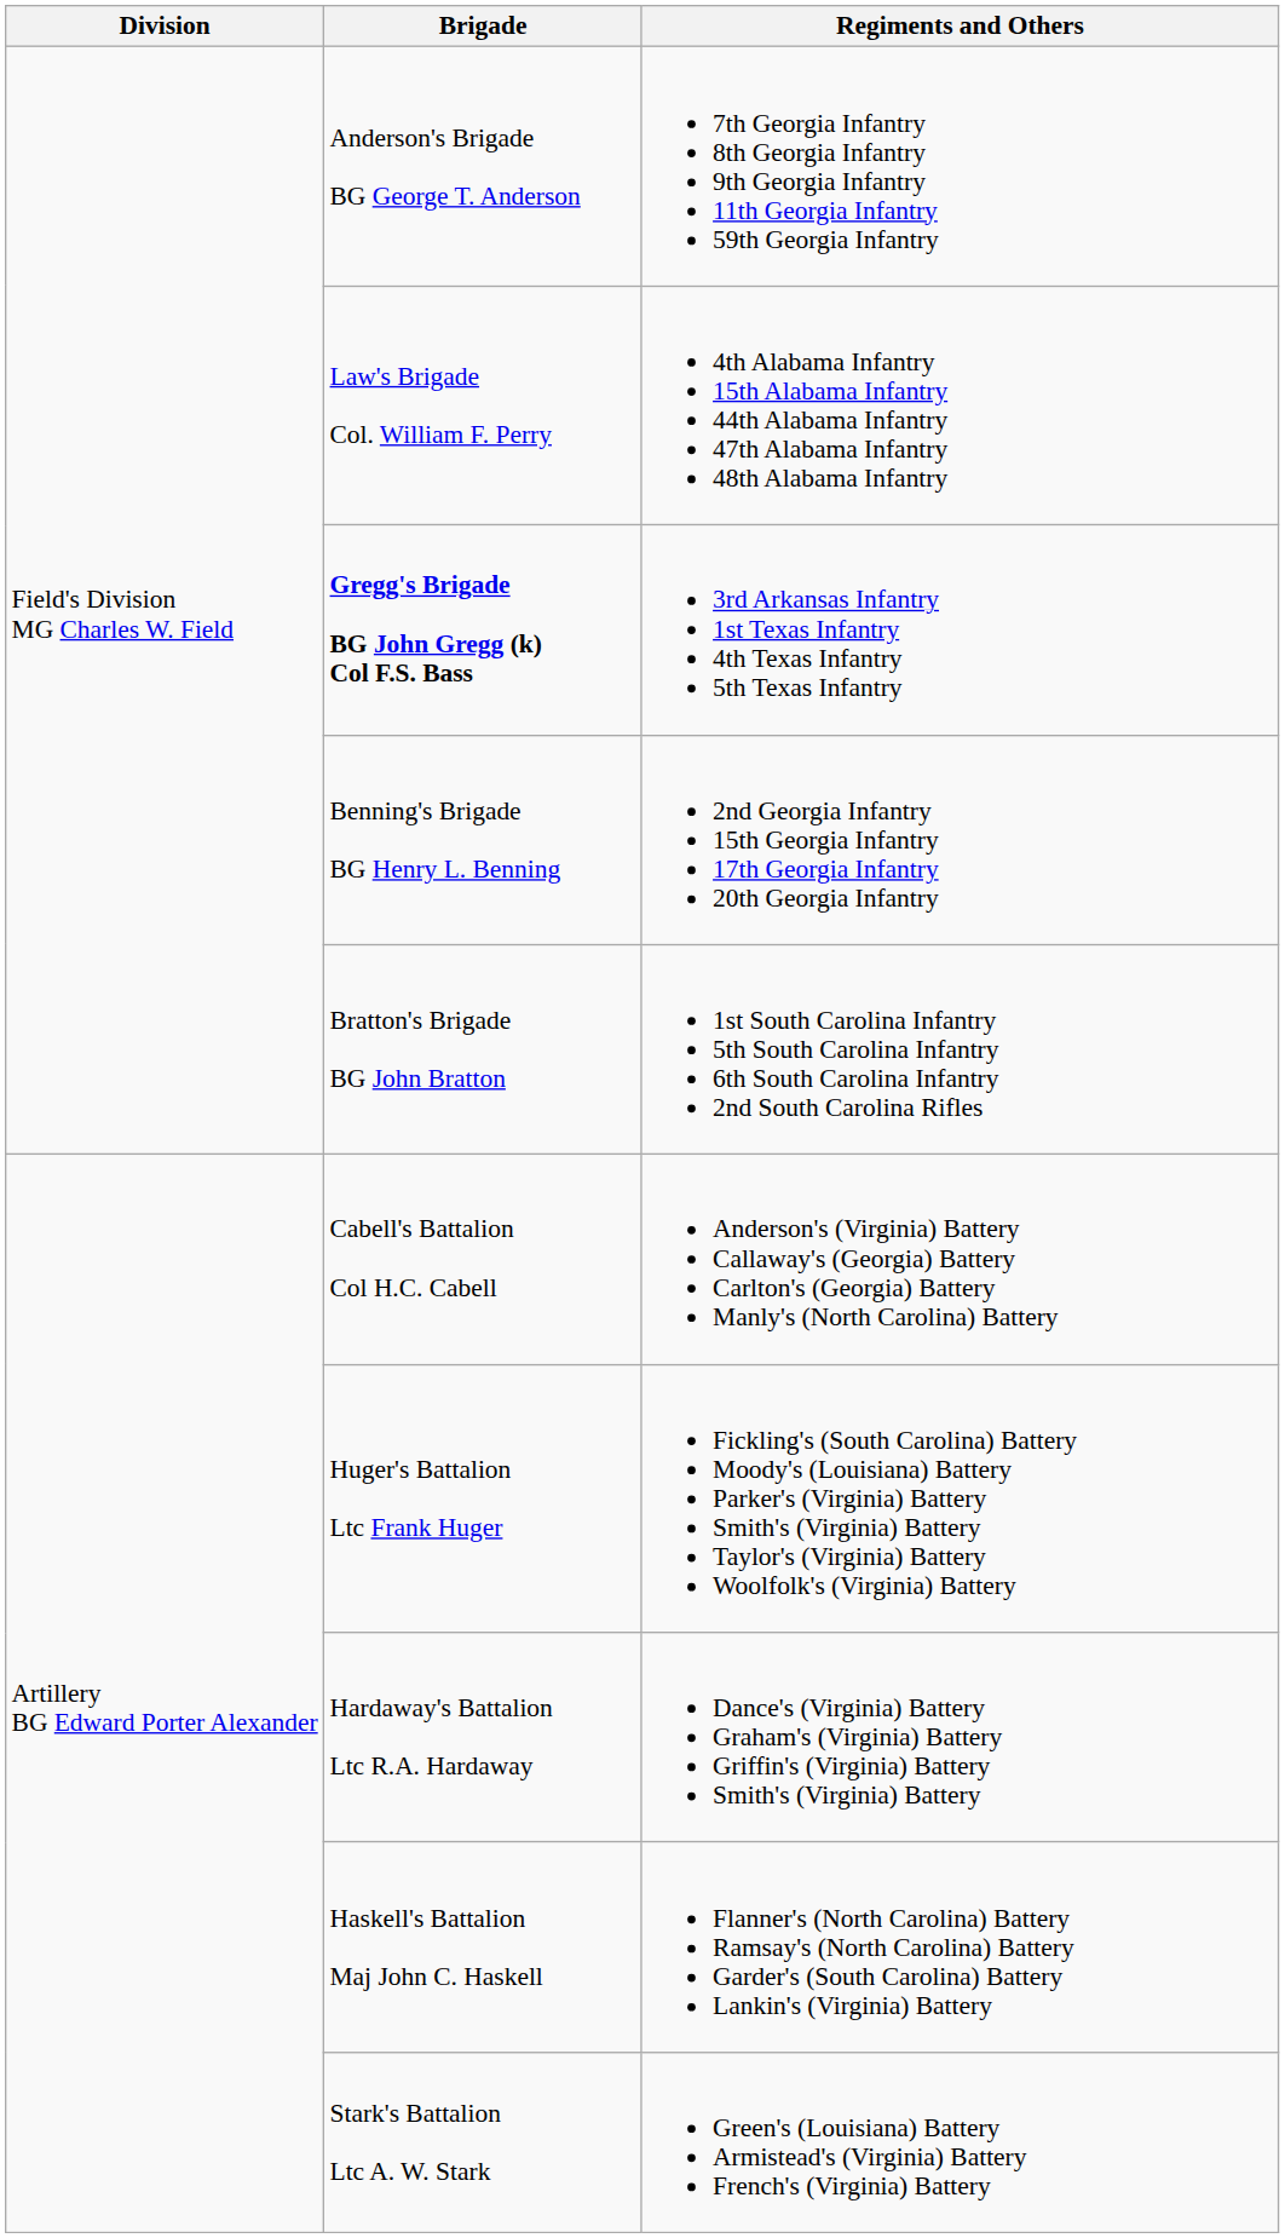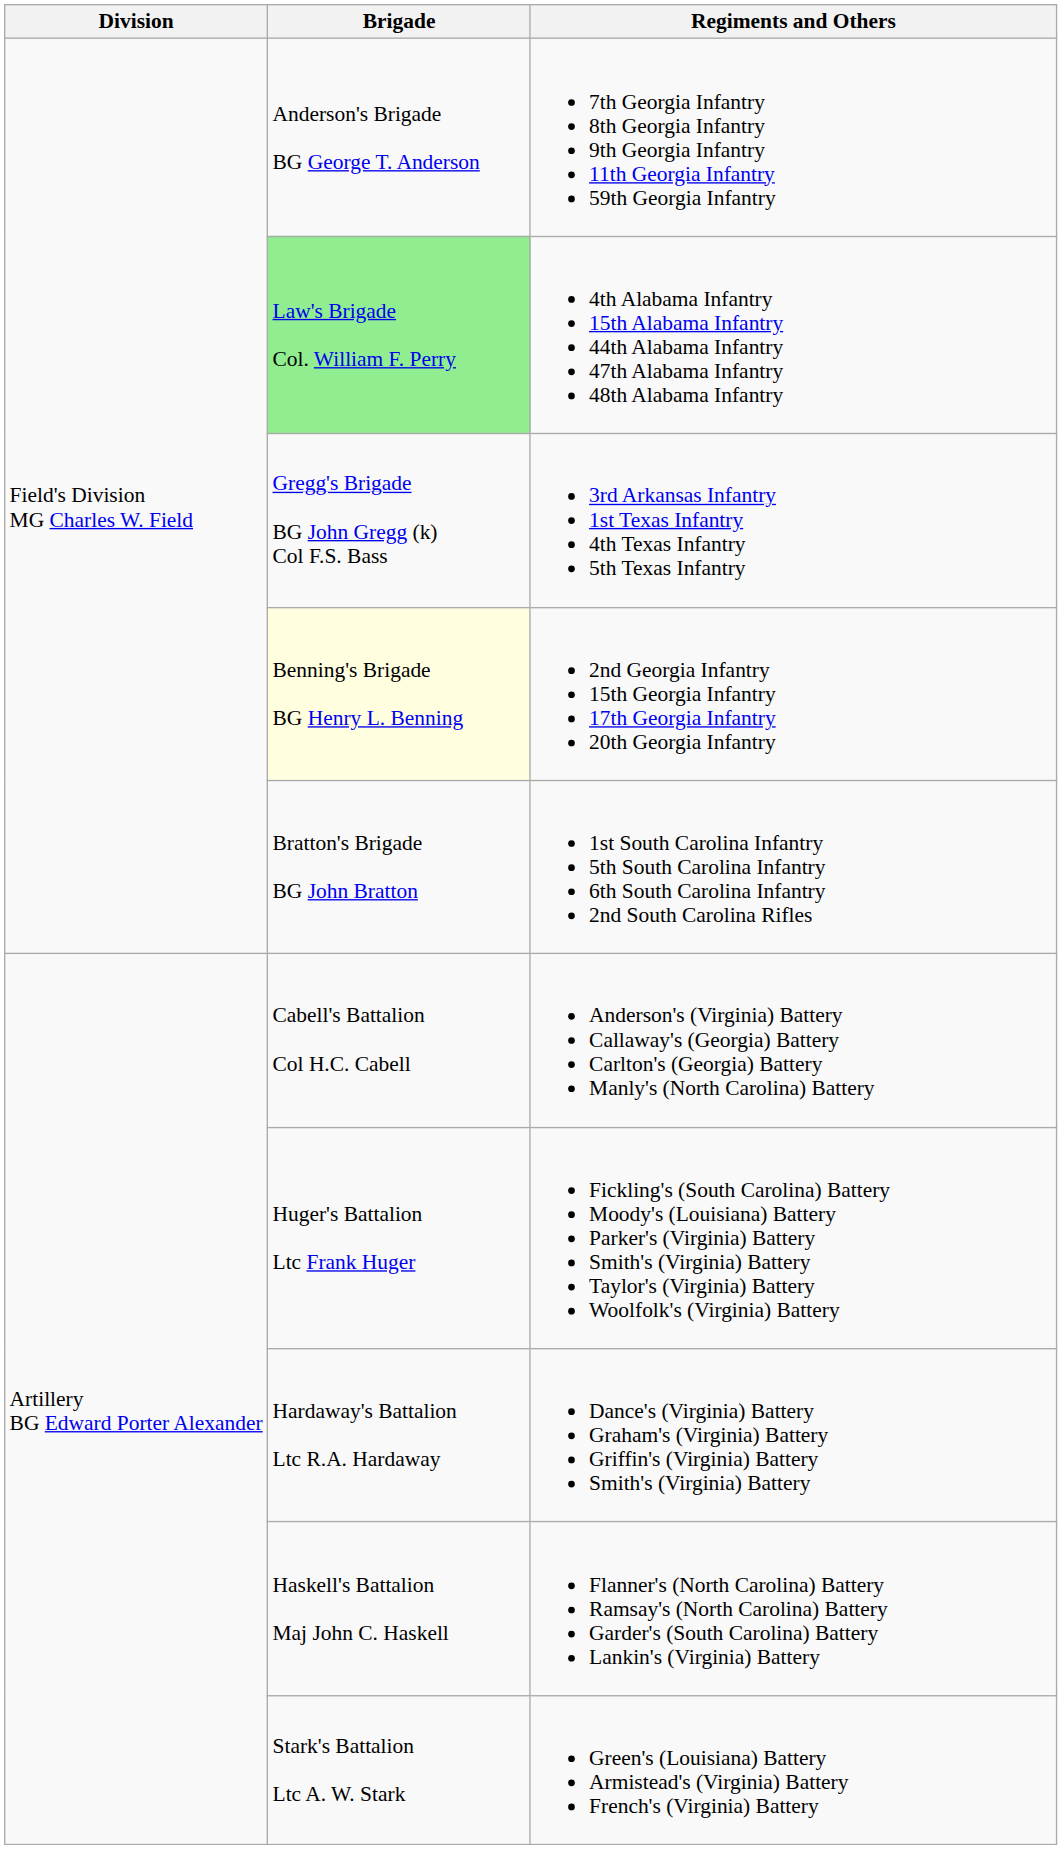Law's Brigade Col. William F. Perry | Brigade: no background -> lightgreen background
Gregg's Brigade BG John Gregg (k) Col F.S. Bass | Brigade: bold -> normal
Benning's Brigade BG Henry L. Benning | Brigade: no background -> lightyellow background
